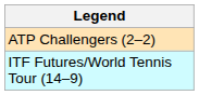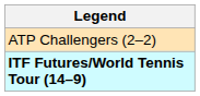row 3 | column 1: normal -> bold
